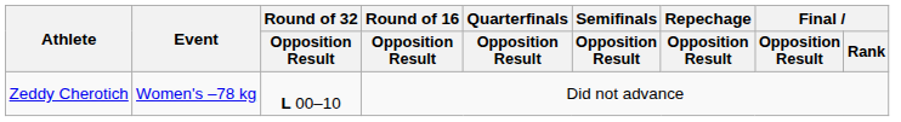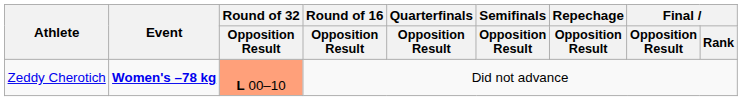Zeddy Cherotich | Event: normal -> bold
Zeddy Cherotich | Round of 32 / Opposition Result: no background -> lightsalmon background
